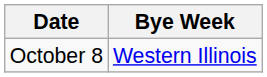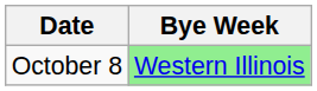October 8 | column 2: no background -> lightgreen background
